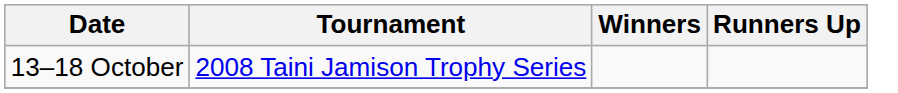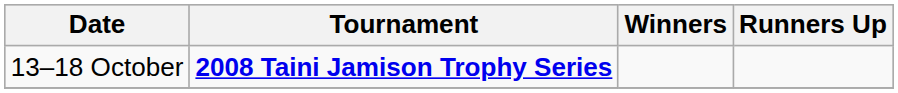13–18 October | Tournament: normal -> bold
